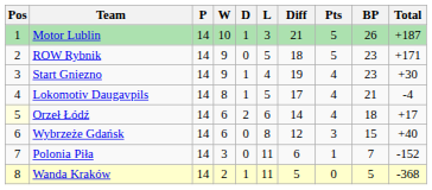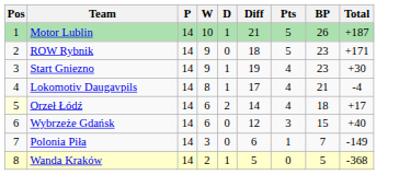- column: L | 3 | 5 | 4 | 5 | 6 | 8 | 11 | 11
Polonia Piła | Total: -152 -> -149
